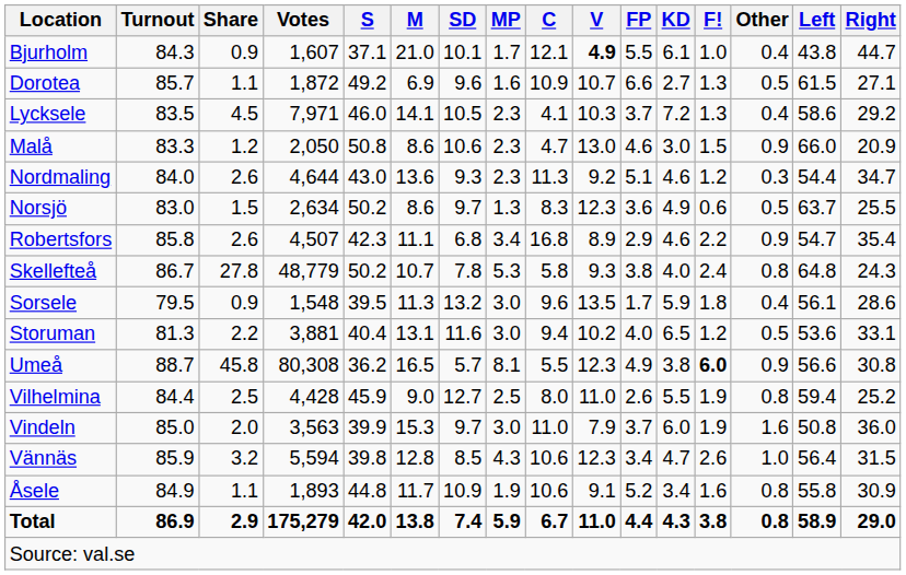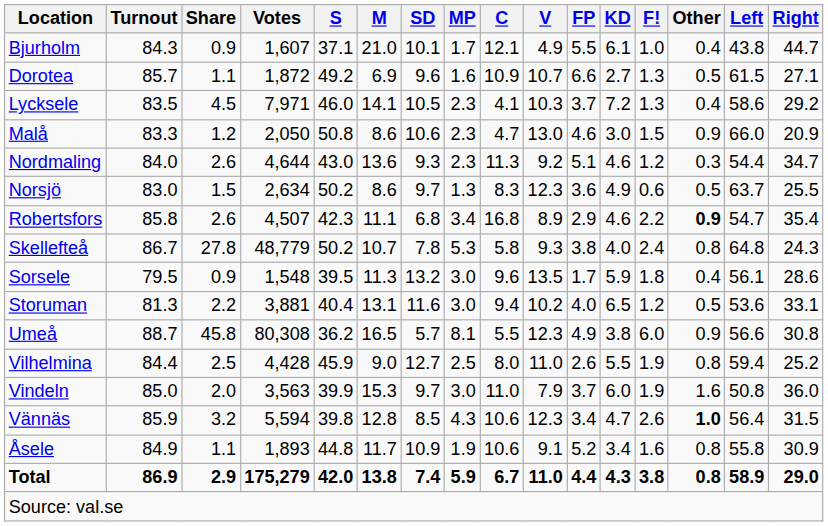Bjurholm | V: bold -> normal
Robertsfors | Other: normal -> bold
Umeå | F!: bold -> normal
Vännäs | Other: normal -> bold
